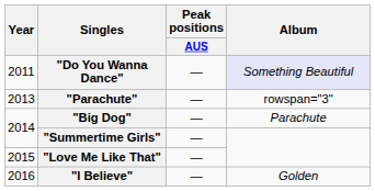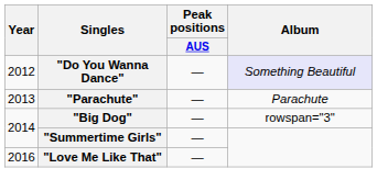"Do You Wanna Dance" | Year: 2011 -> 2012
"Parachute" | Album: rowspan="3" -> Parachute
"Big Dog" | Album: Parachute -> rowspan="3"
"Love Me Like That" | Year: 2015 -> 2016
- row: 2016 | "I Believe" | — | Golden
